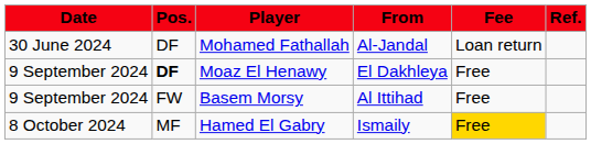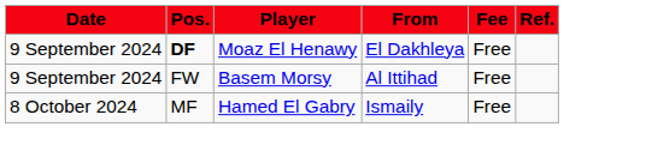- row: 30 June 2024 | DF | Mohamed Fathallah | Al-Jandal | Loan return
Hamed El Gabry | Fee: gold background -> no background
